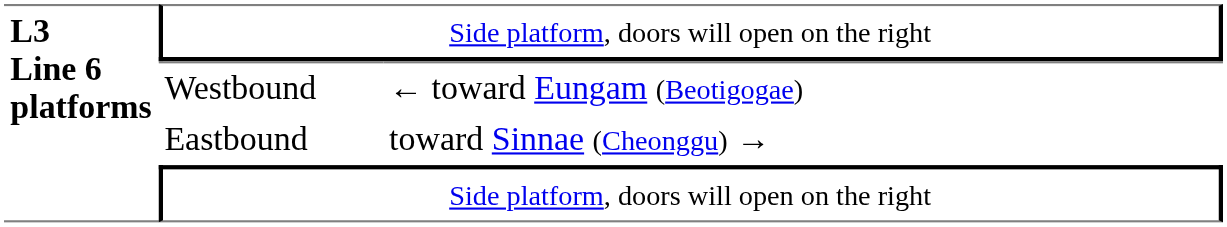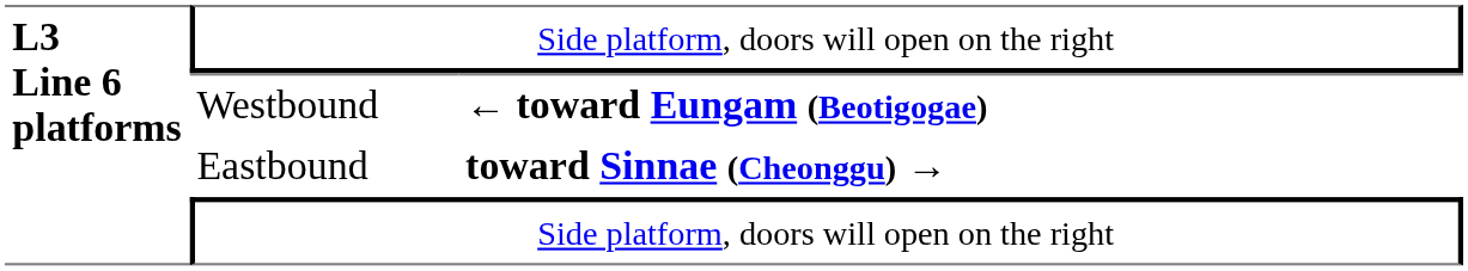Westbound | column 3: normal -> bold
Eastbound | column 3: normal -> bold
